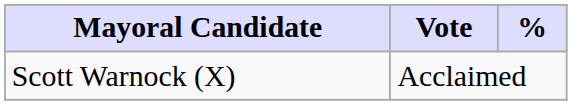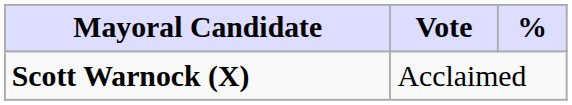Scott Warnock (X) | Mayoral Candidate: normal -> bold
